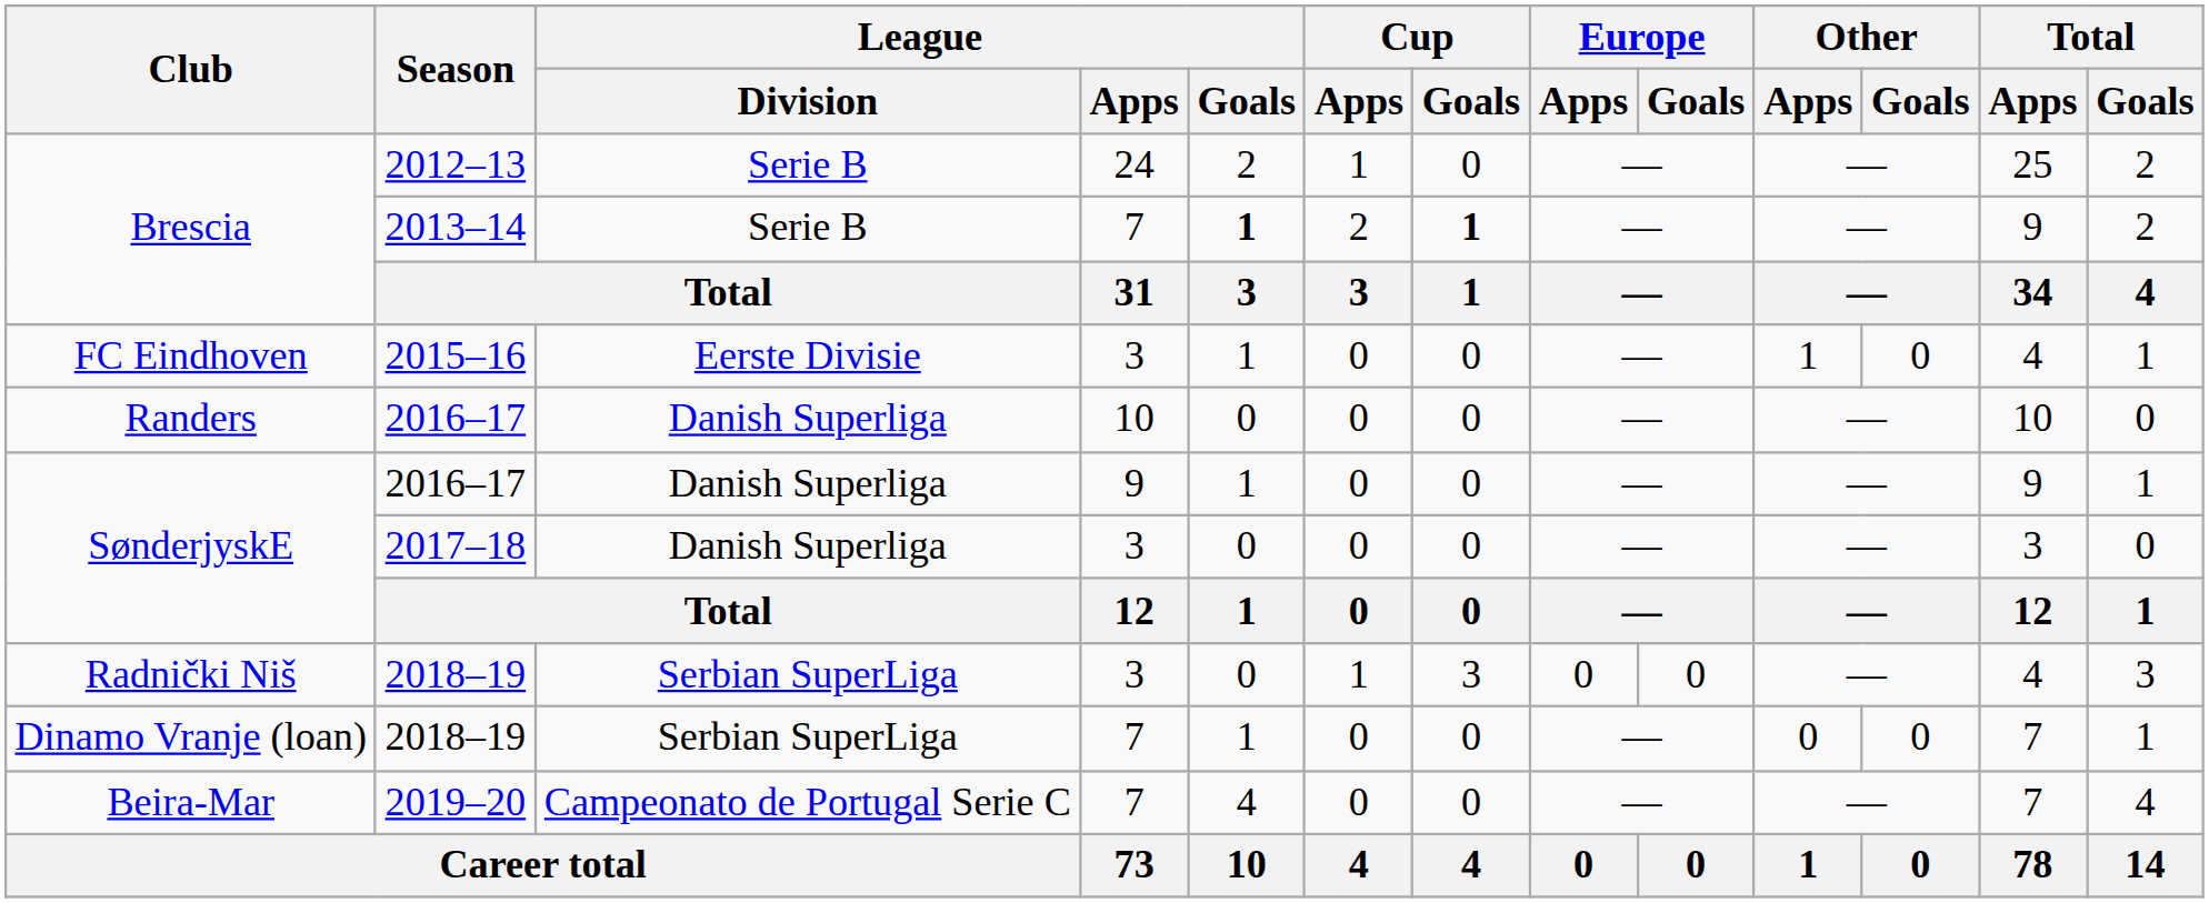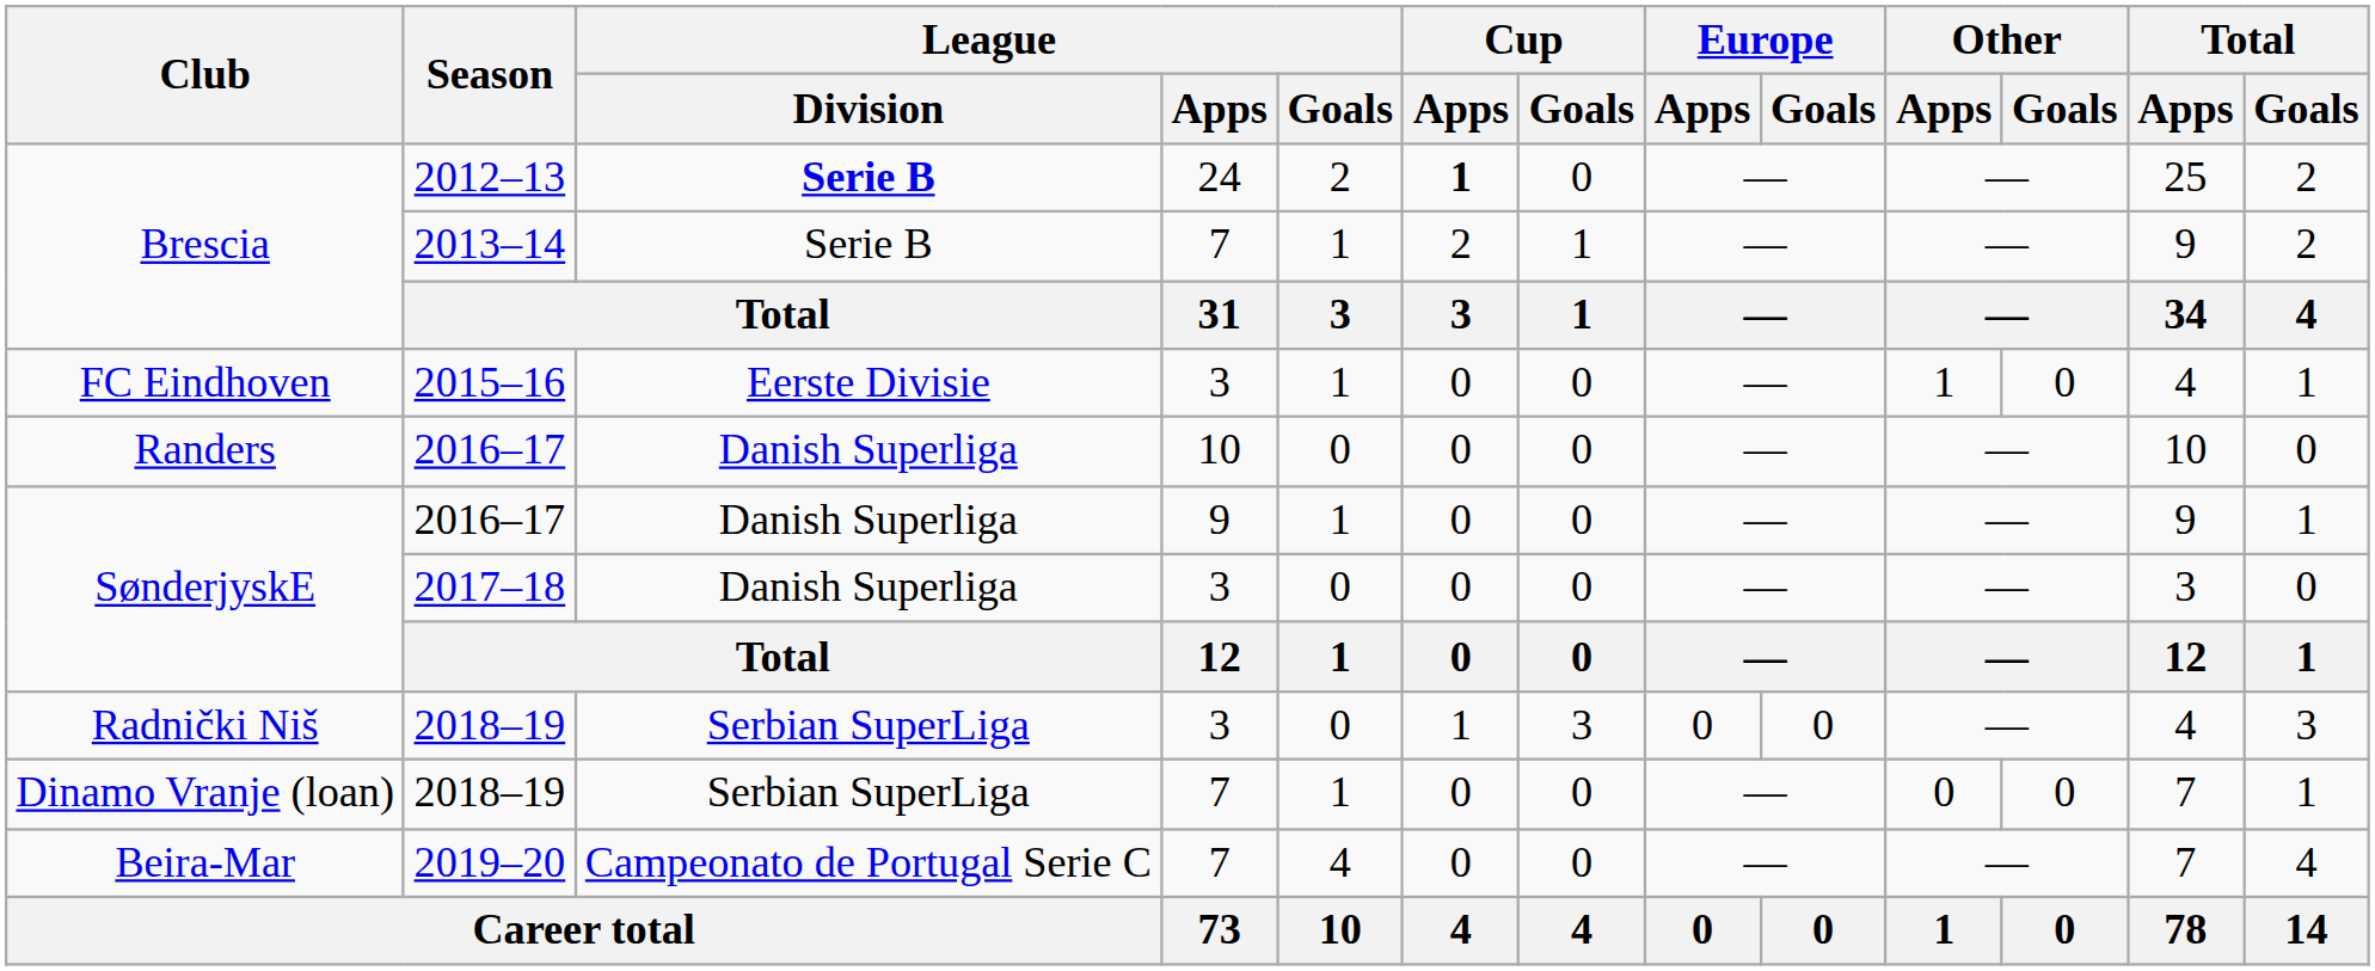Brescia / 2012–13 | League / Division: normal -> bold
Brescia / 2012–13 | Cup / Apps: normal -> bold
Brescia / 2013–14 | League / Goals: bold -> normal
Brescia / 2013–14 | Cup / Goals: bold -> normal
